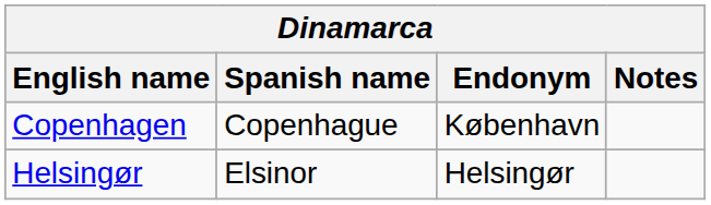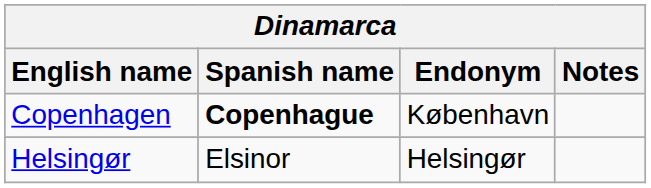Copenhagen | Spanish name: normal -> bold
